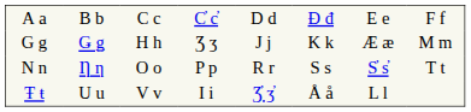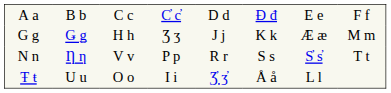N n | column 3: O o -> V v
Ŧ ŧ | column 3: V v -> O o
